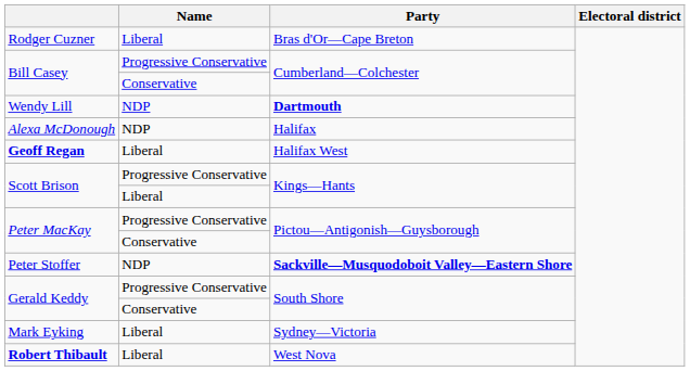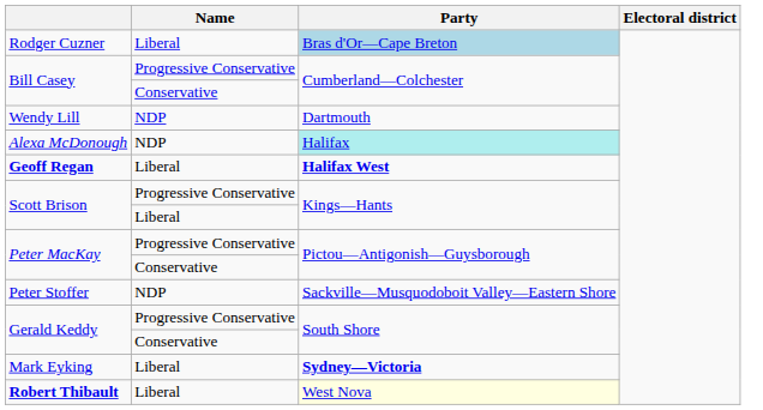Rodger Cuzner | Party: no background -> lightblue background
Wendy Lill | Party: bold -> normal
Alexa McDonough | Party: no background -> paleturquoise background
Geoff Regan | Party: normal -> bold
Peter Stoffer | Party: bold -> normal
Mark Eyking | Party: normal -> bold
Robert Thibault | Party: no background -> lightyellow background
